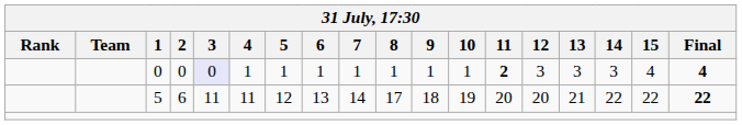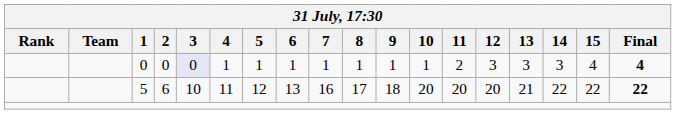row 3 | 11: bold -> normal
row 4 | 3: 11 -> 10
row 4 | 7: 14 -> 16
row 4 | 10: 19 -> 20
